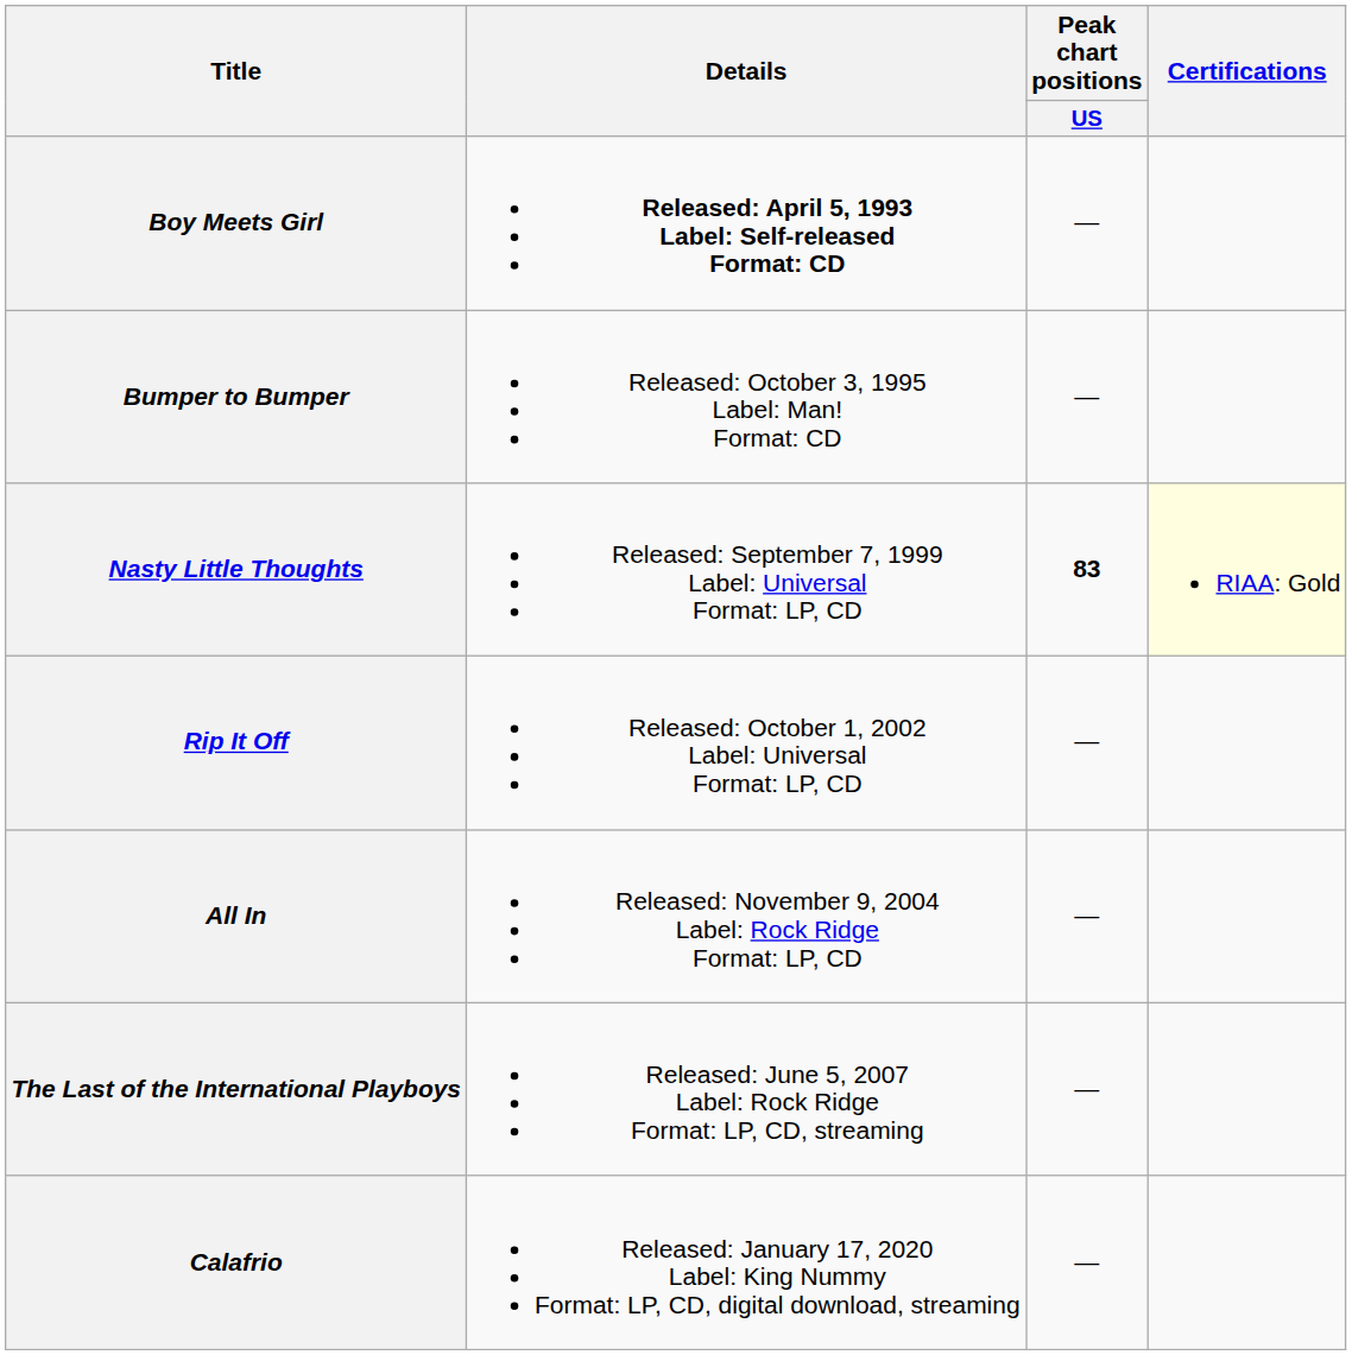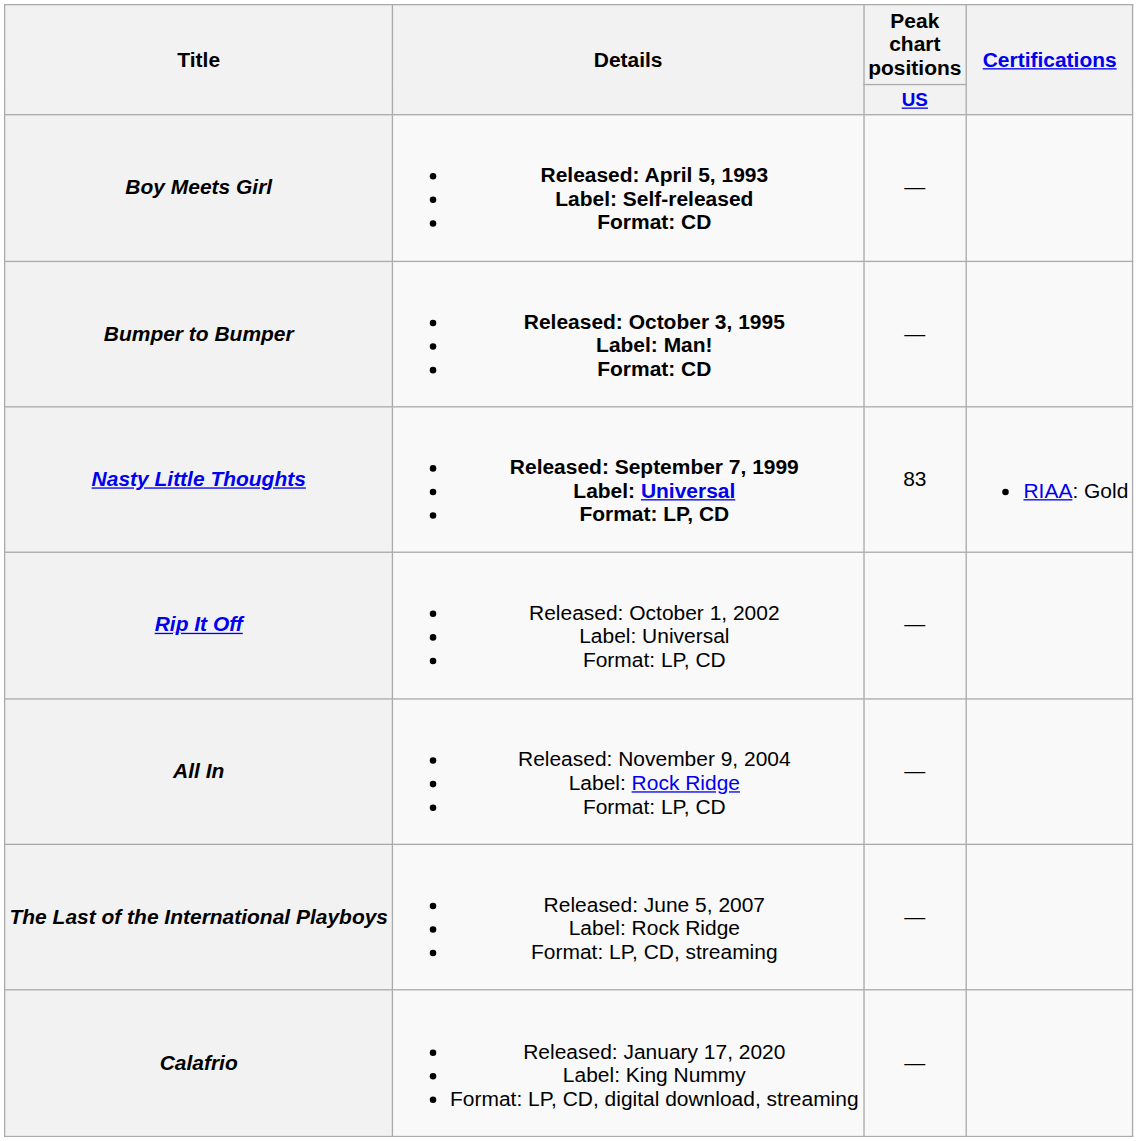Bumper to Bumper | Details: normal -> bold
Nasty Little Thoughts | Details: normal -> bold
Nasty Little Thoughts | Peak chart positions / US: bold -> normal
Nasty Little Thoughts | Certifications: lightyellow background -> no background
